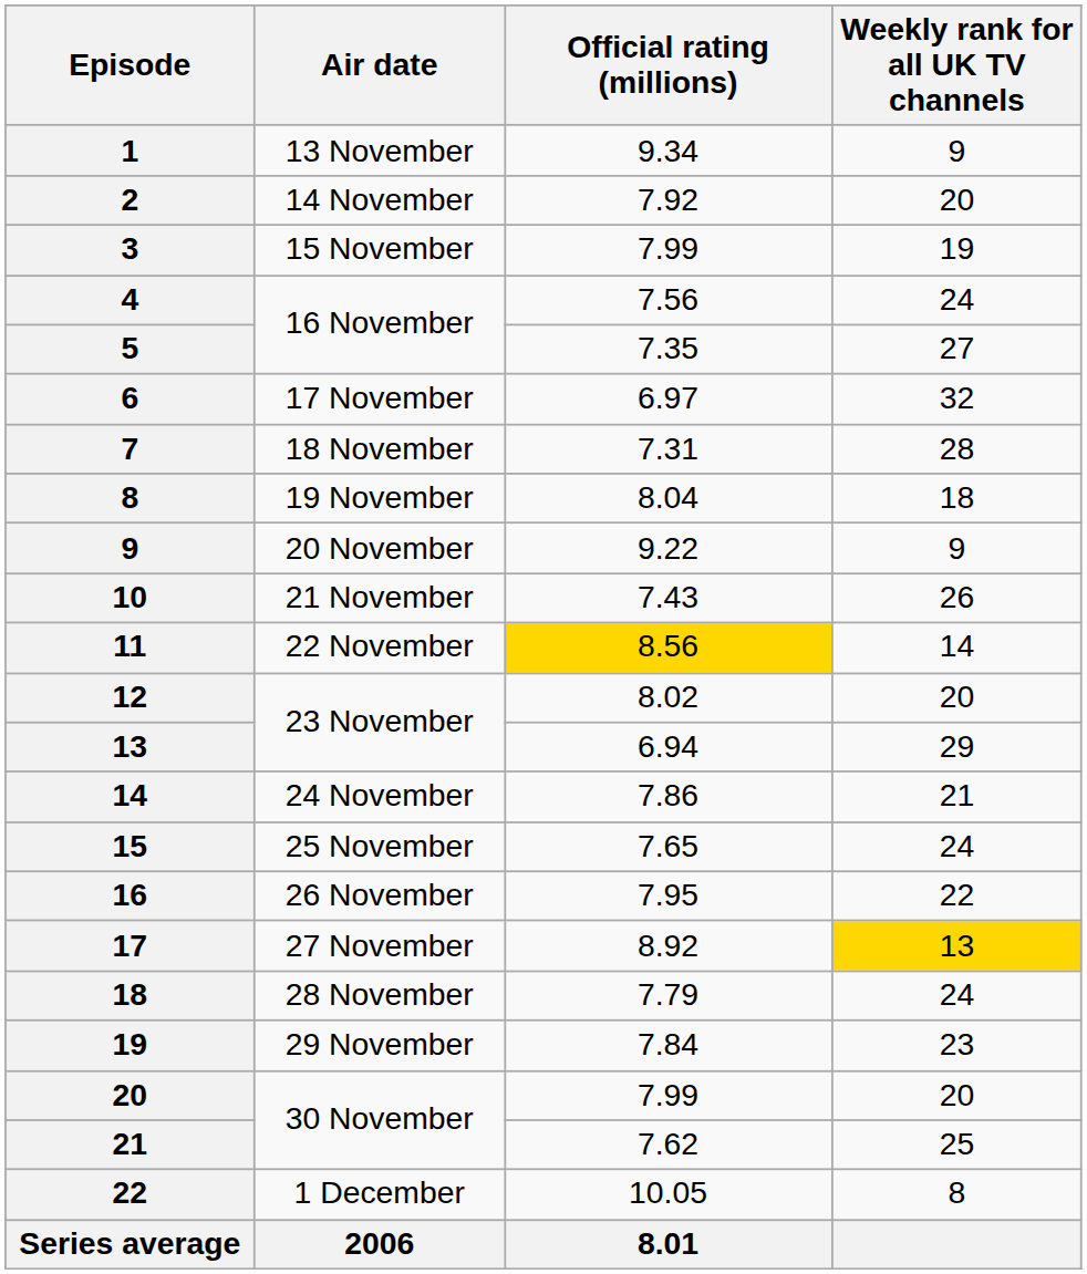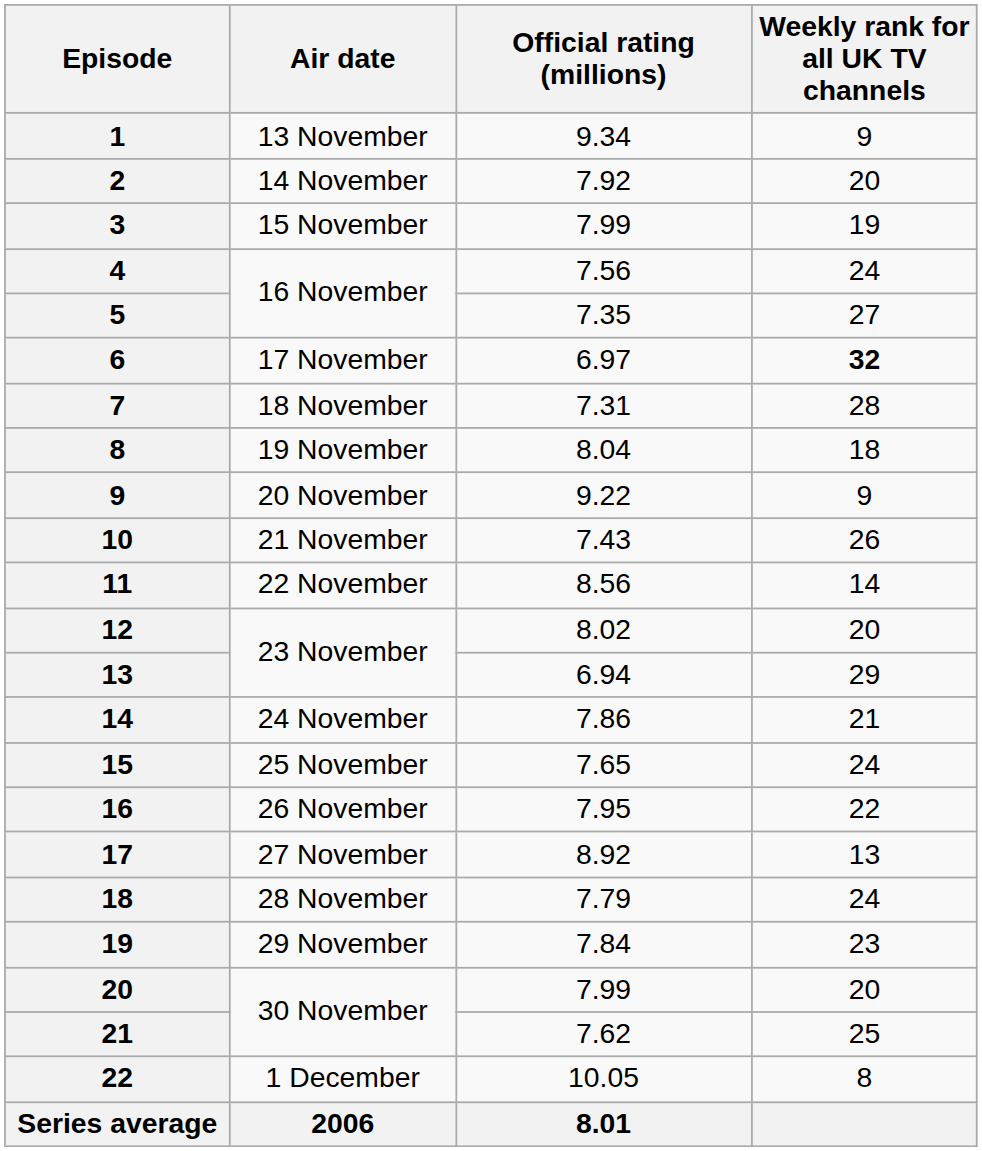6 | Weekly rank for all UK TV channels: normal -> bold
11 | Official rating (millions): gold background -> no background
17 | Weekly rank for all UK TV channels: gold background -> no background
